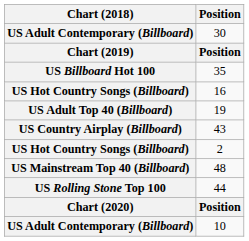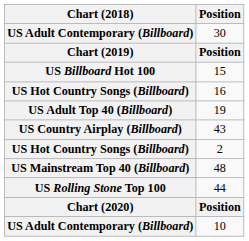row 4 | Position: 35 -> 15
